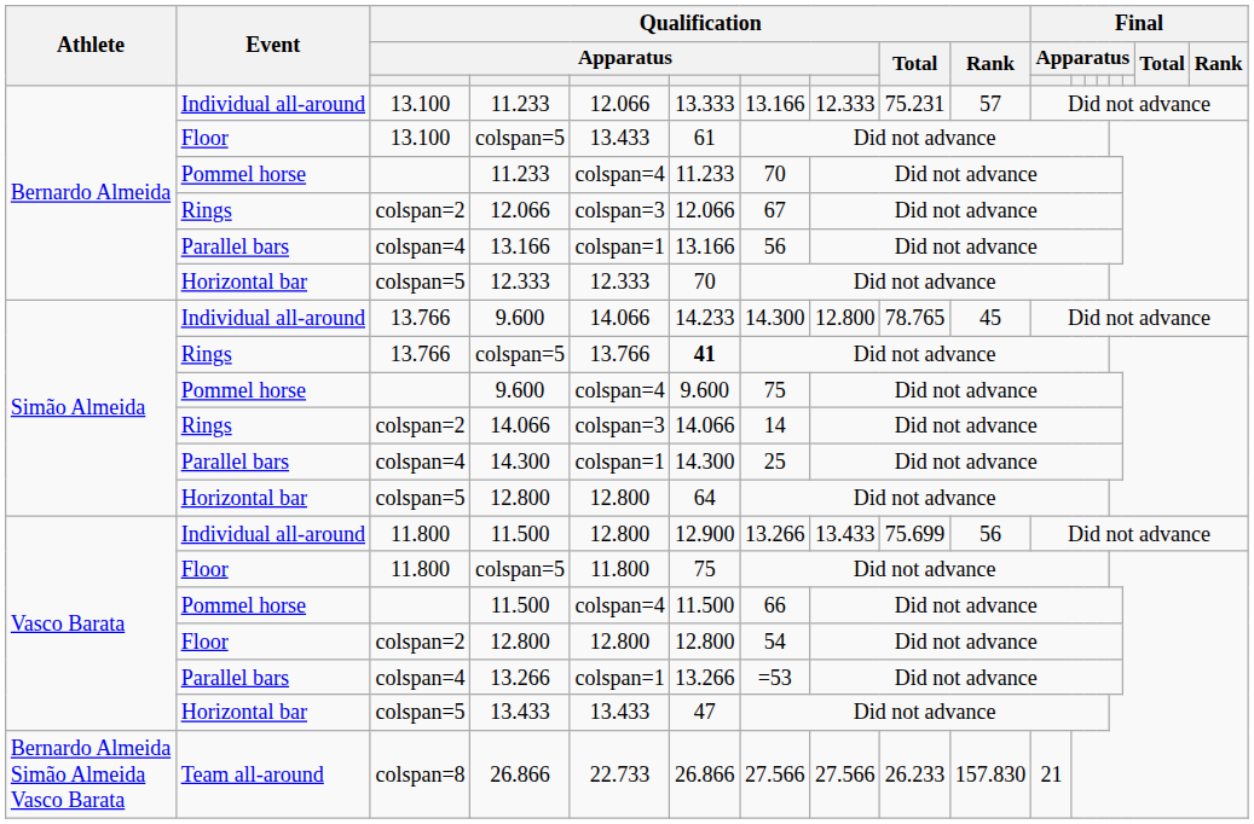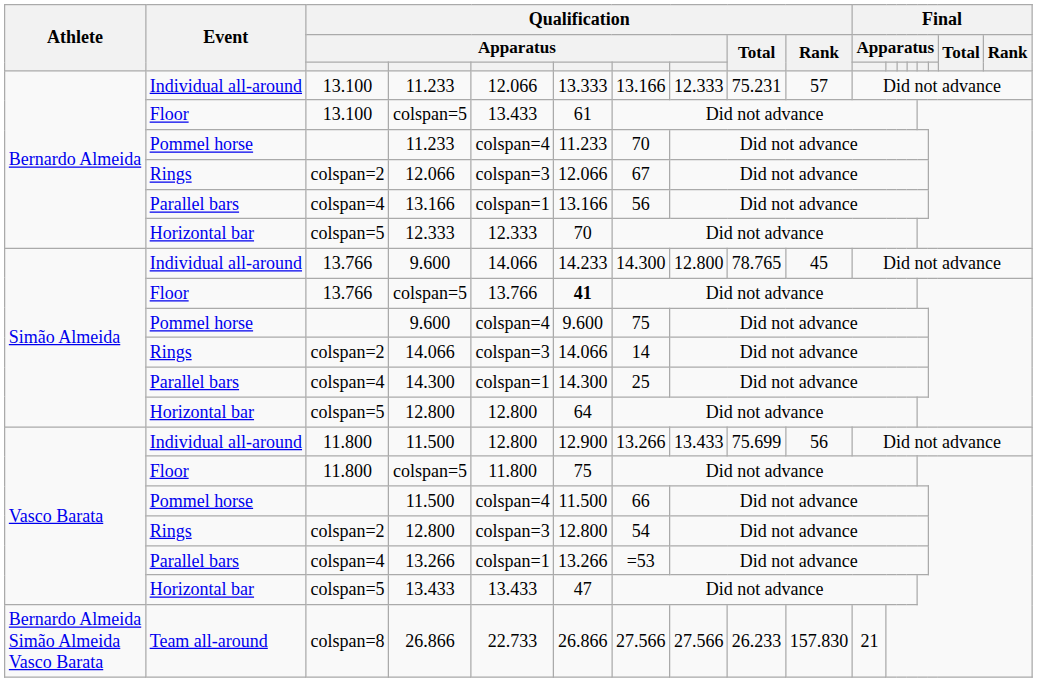13.766 / colspan=5 | Event: Rings -> Floor
colspan=2 / 12.800 | Event: Floor -> Rings
colspan=2 / 12.800 | column 5: 12.800 -> colspan=3
